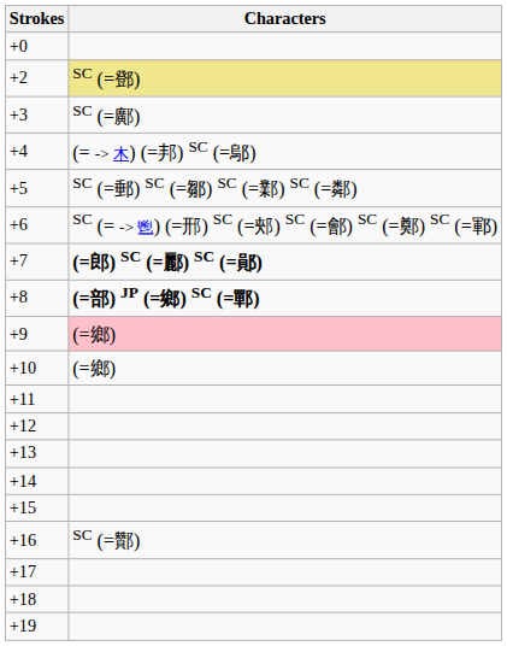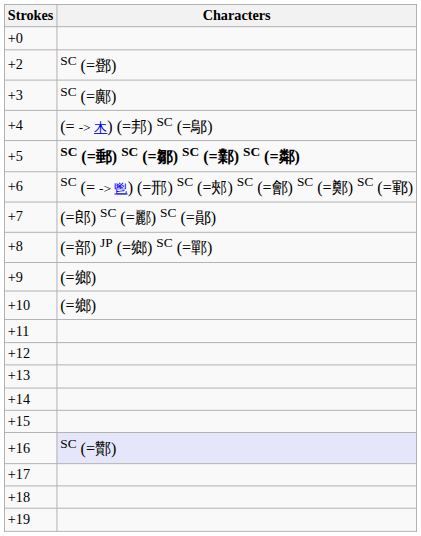+2 | Characters: khaki background -> no background
+5 | Characters: normal -> bold
+7 | Characters: bold -> normal
+8 | Characters: bold -> normal
+9 | Characters: pink background -> no background
+16 | Characters: no background -> lavender background
